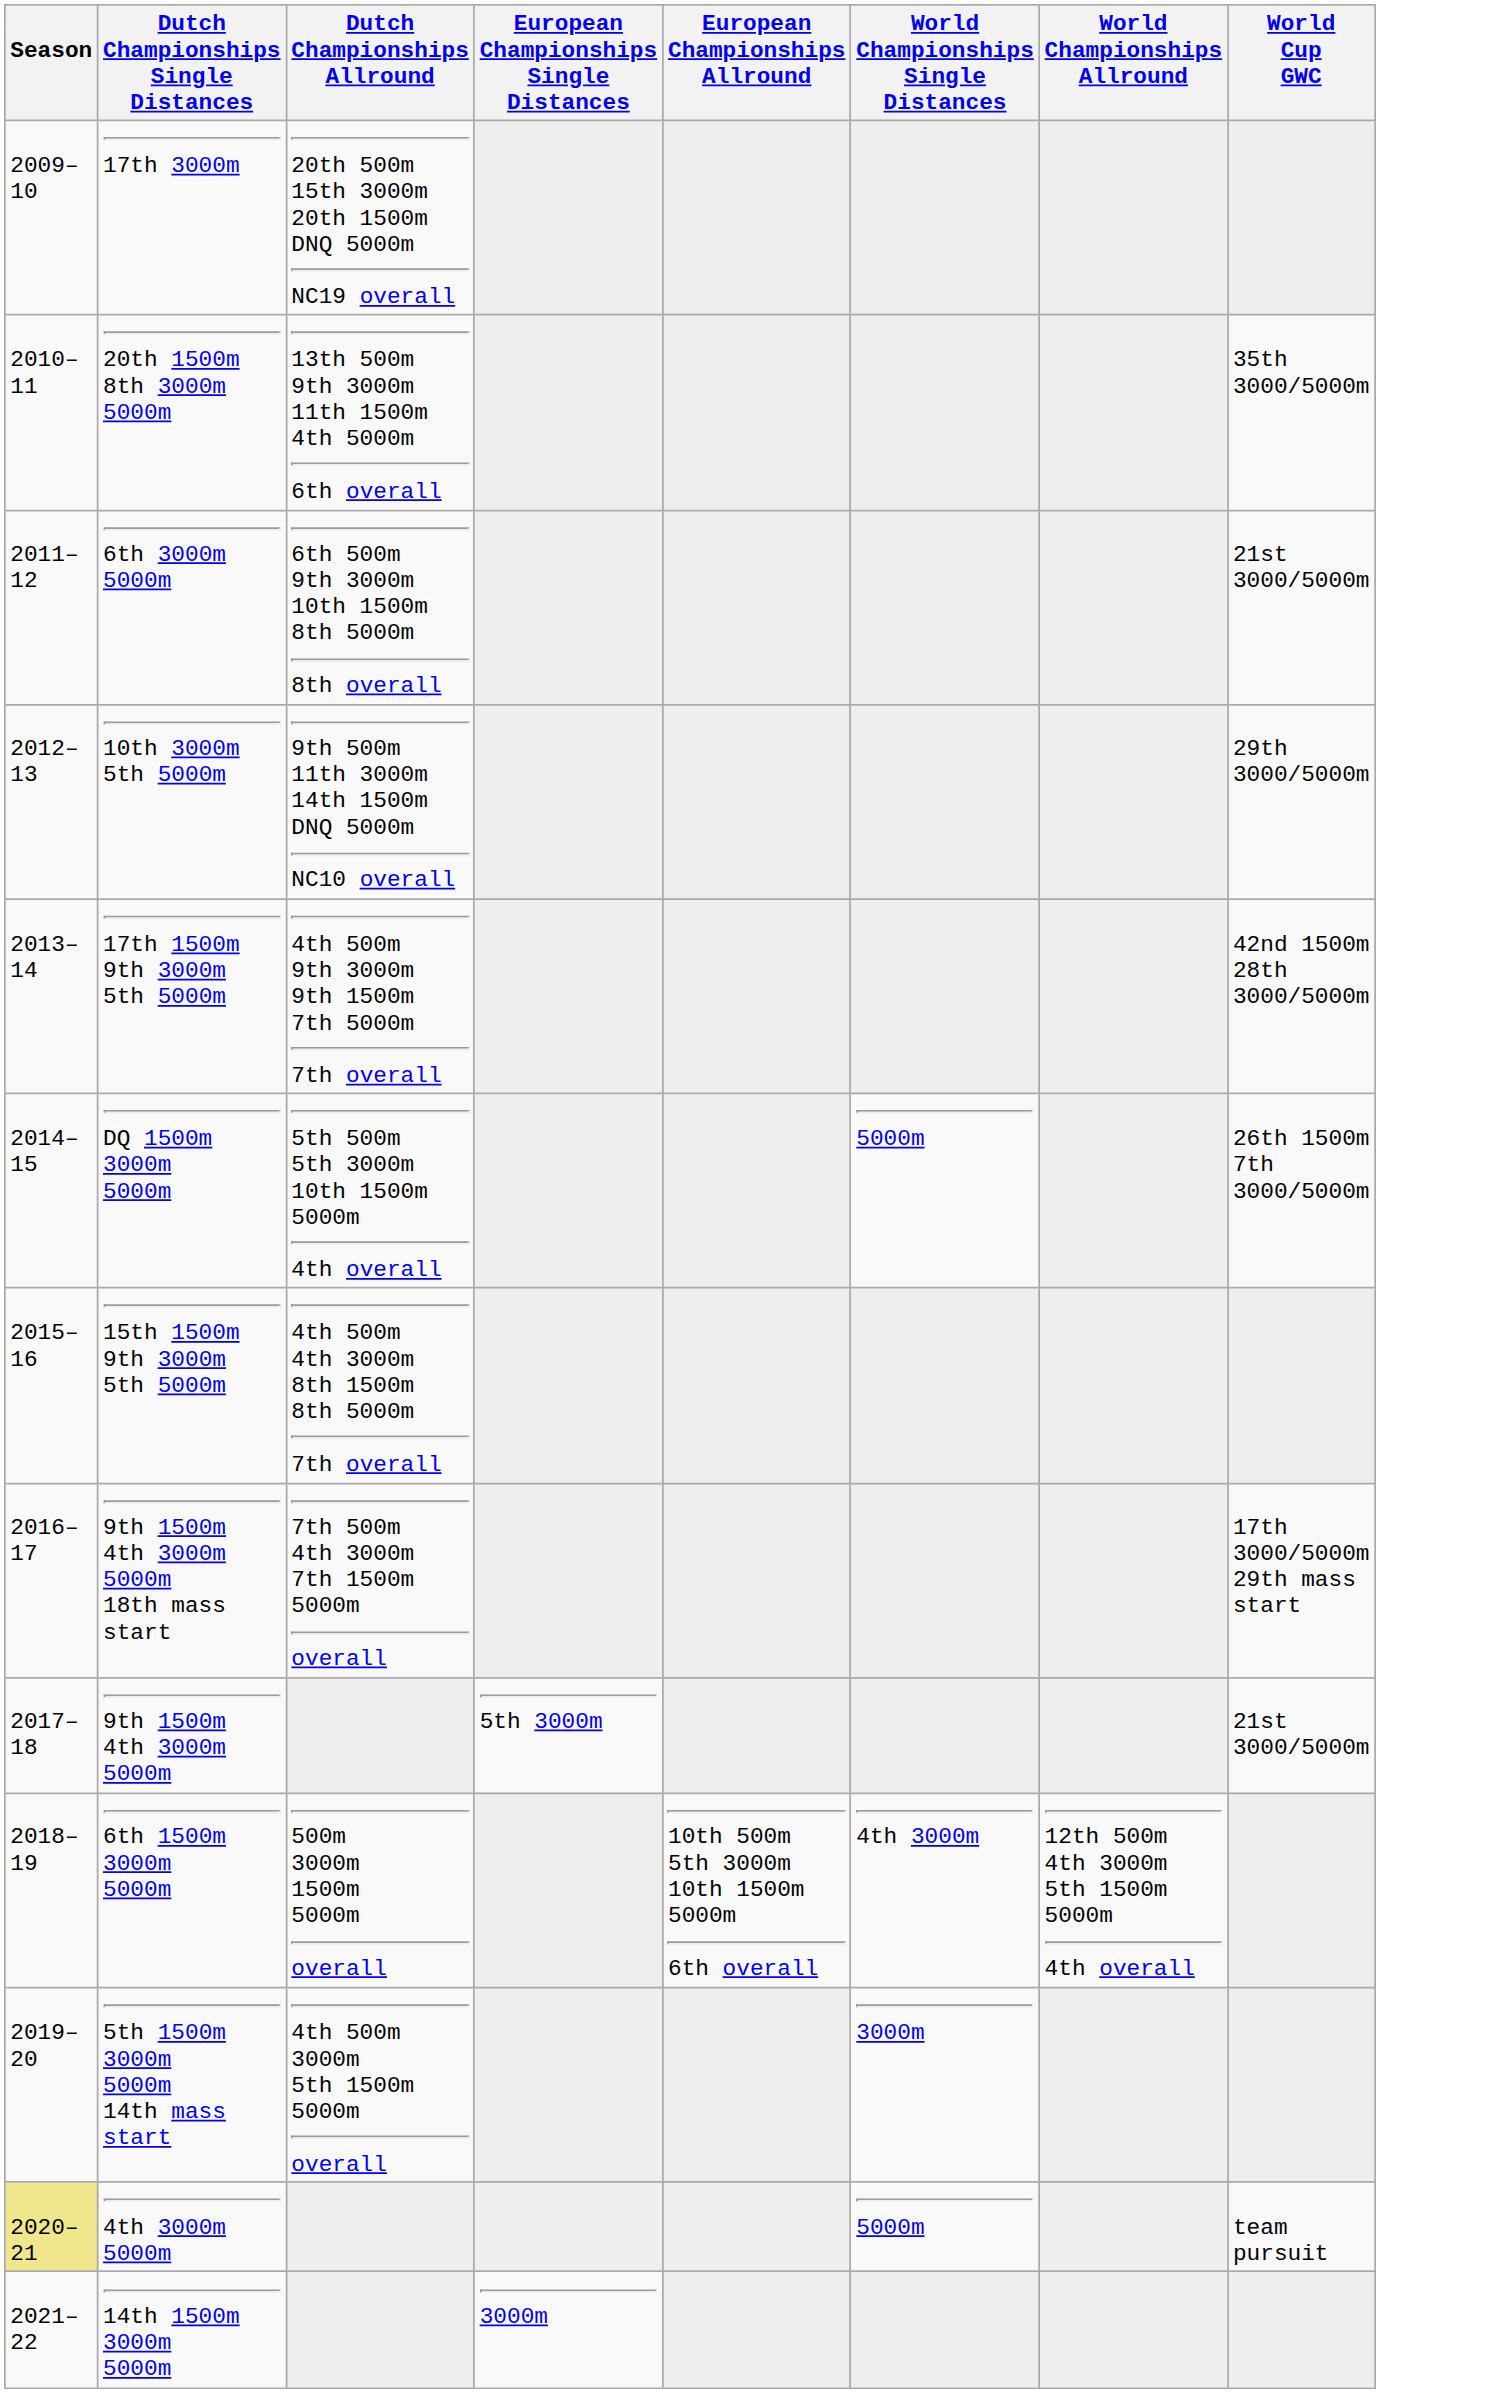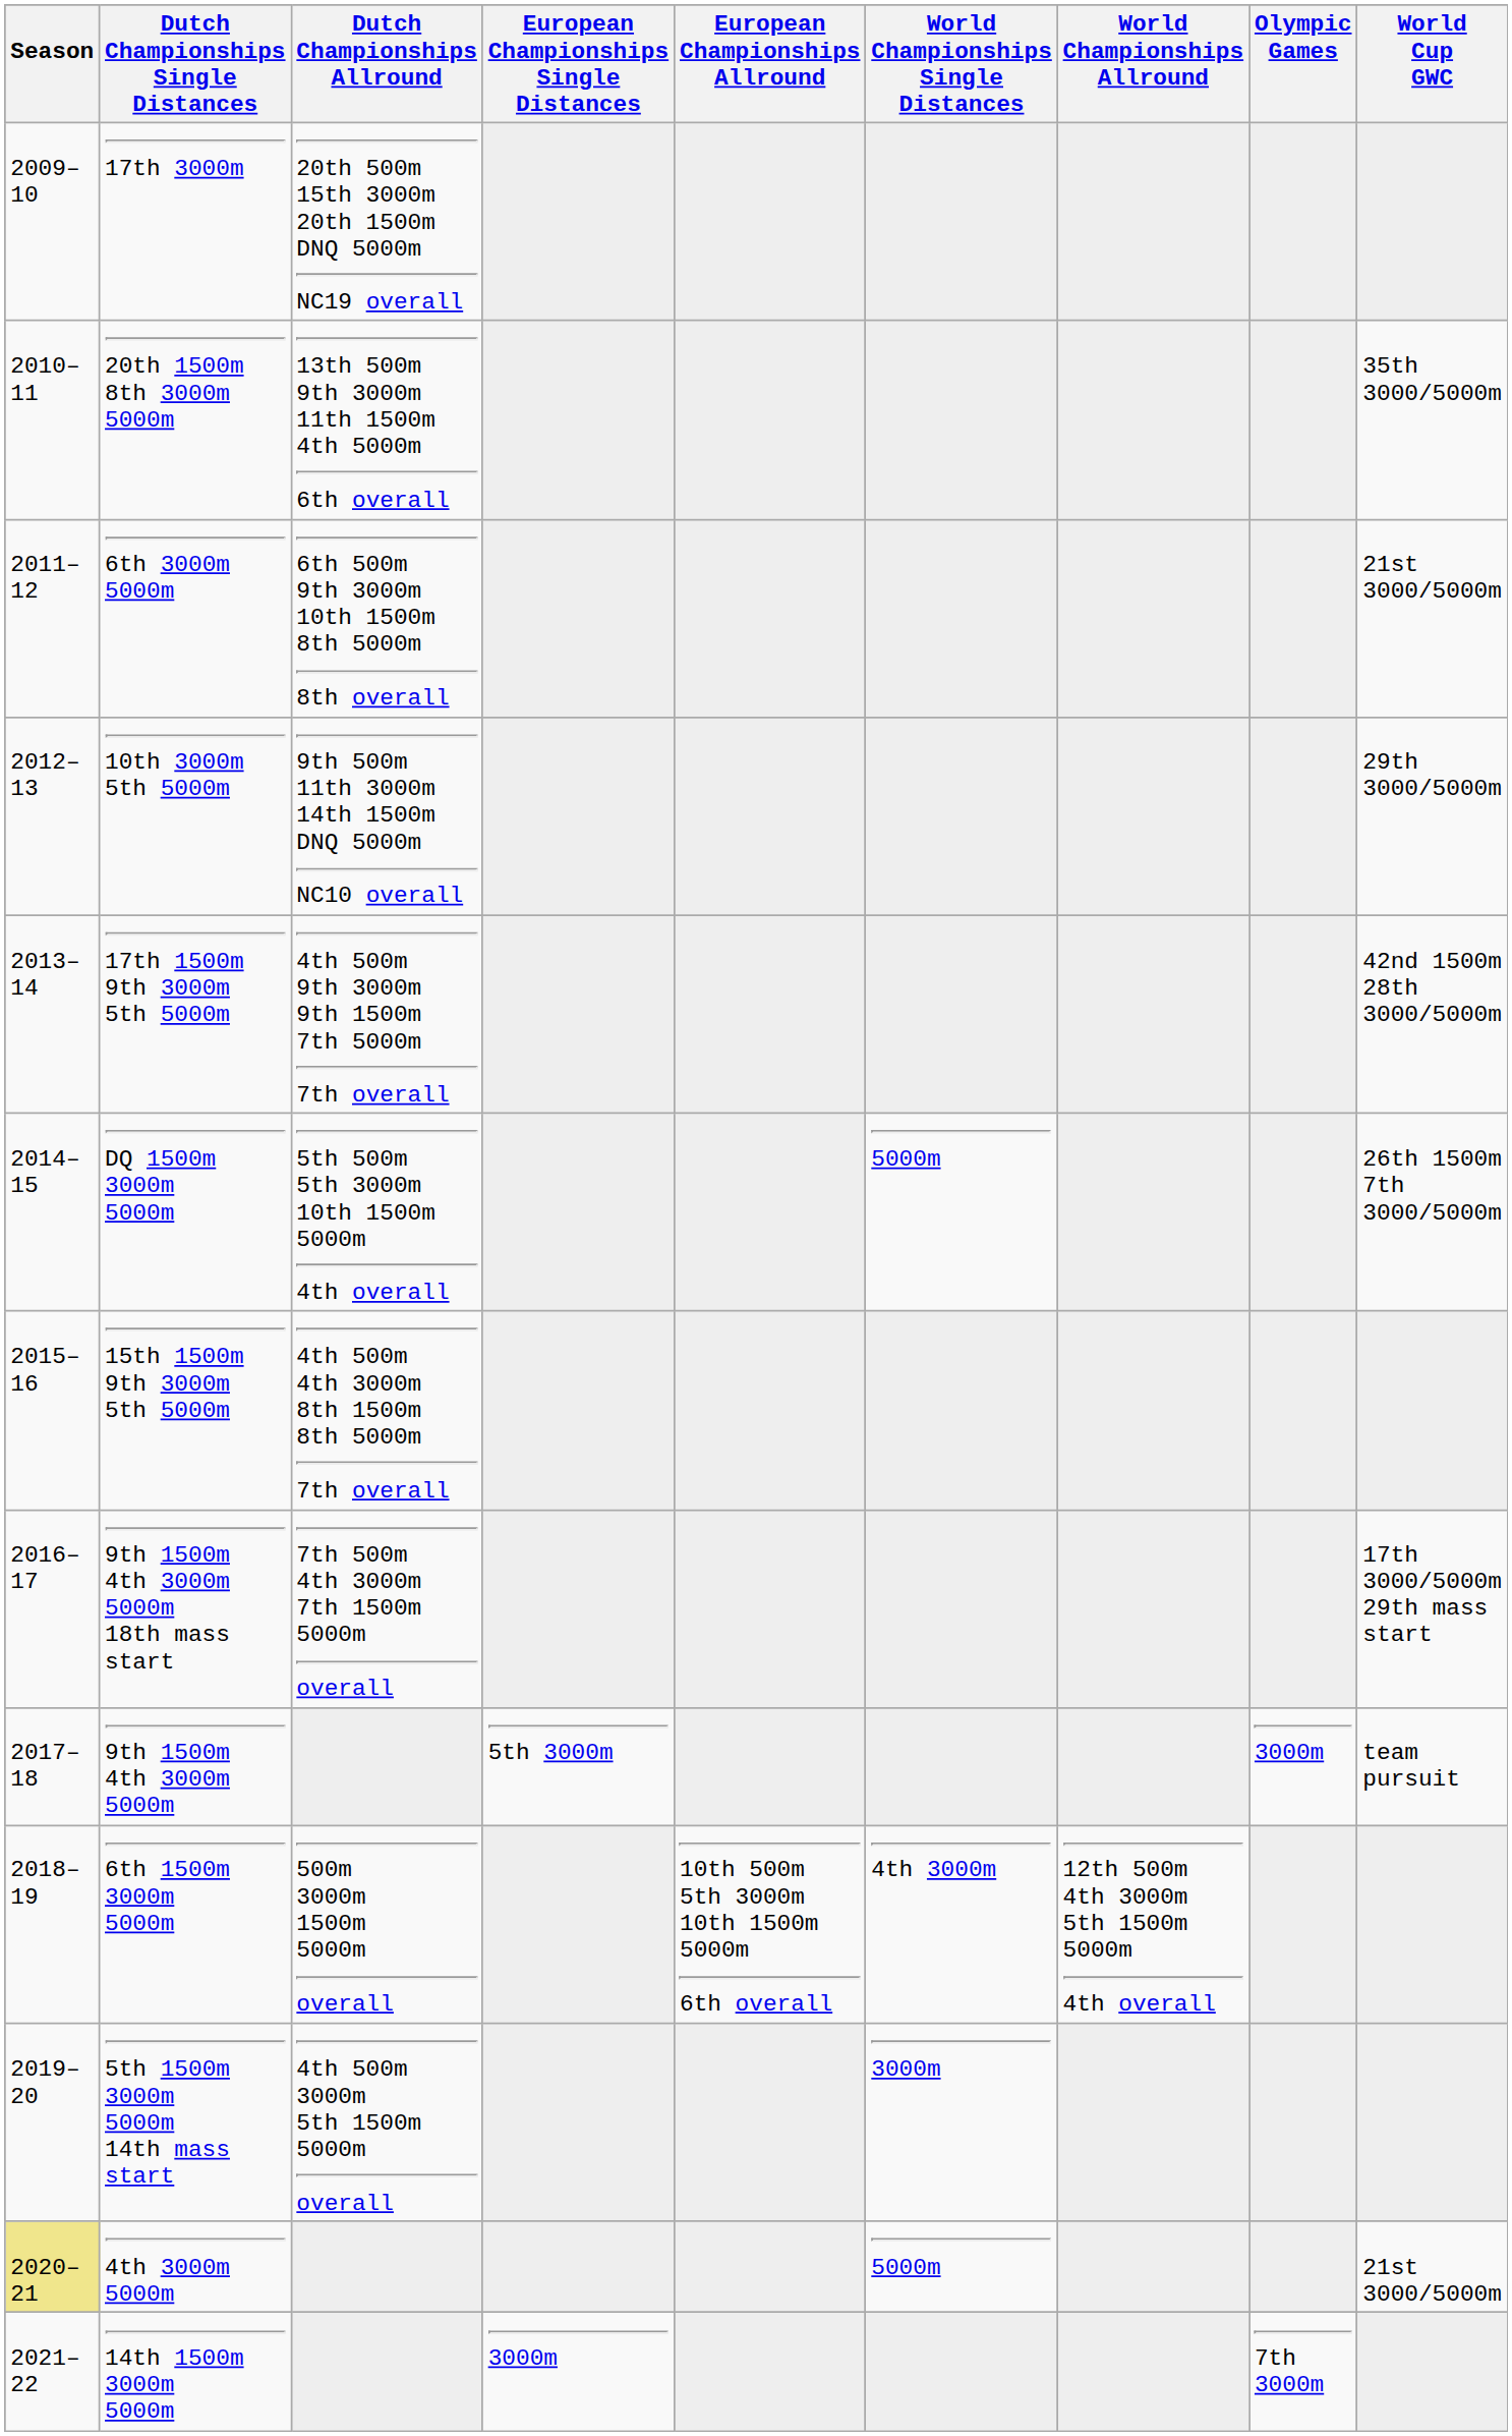+ column: Olympic Games | 3000m | 7th 3000m
9th 1500m 4th 3000m 5000m | World Cup GWC: 21st 3000/5000m -> team pursuit
4th 3000m 5000m | World Cup GWC: team pursuit -> 21st 3000/5000m
